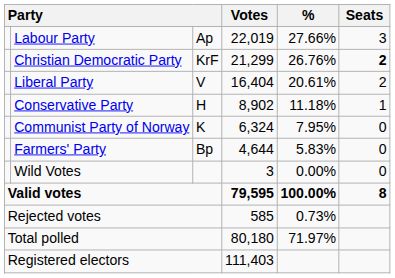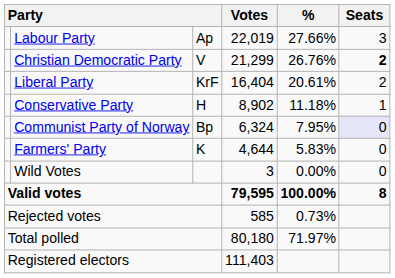Christian Democratic Party | column 3: KrF -> V
Liberal Party | column 3: V -> KrF
Communist Party of Norway | column 3: K -> Bp
Communist Party of Norway | Seats: no background -> lavender background
Farmers' Party | column 3: Bp -> K
